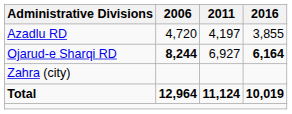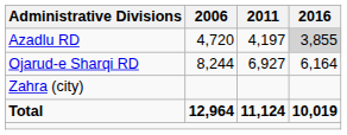Azadlu RD | 2016: no background -> lightgrey background
Ojarud-e Sharqi RD | 2006: bold -> normal
Ojarud-e Sharqi RD | 2016: bold -> normal
